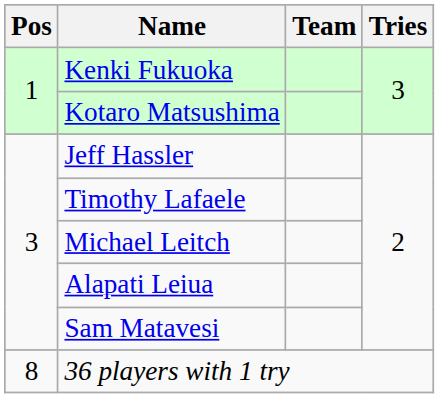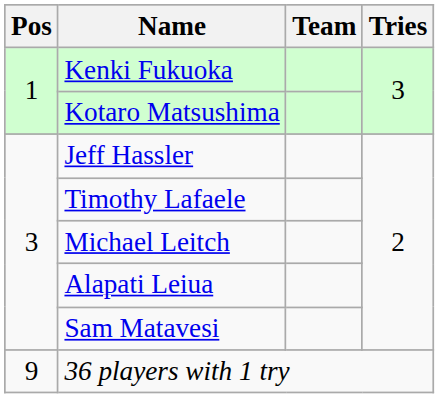36 players with 1 try | Pos: 8 -> 9
